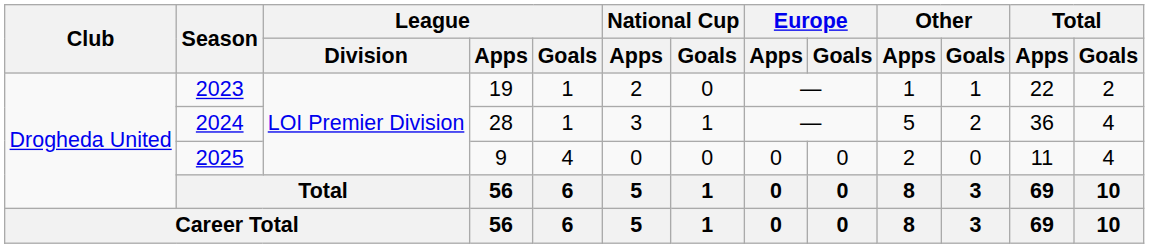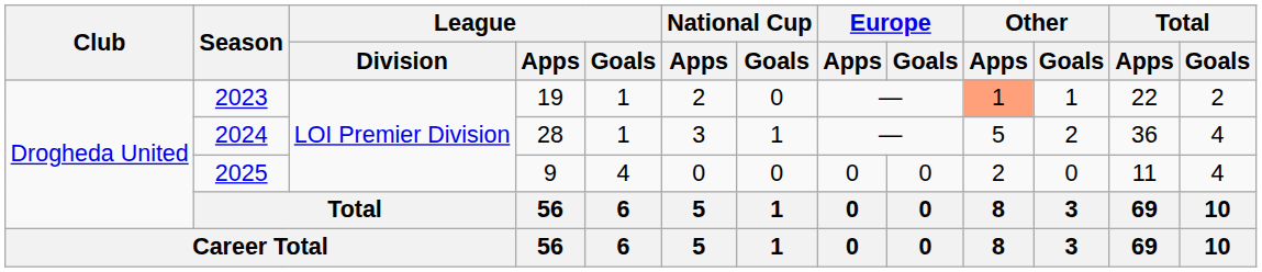2023 | Other / Apps: no background -> lightsalmon background
